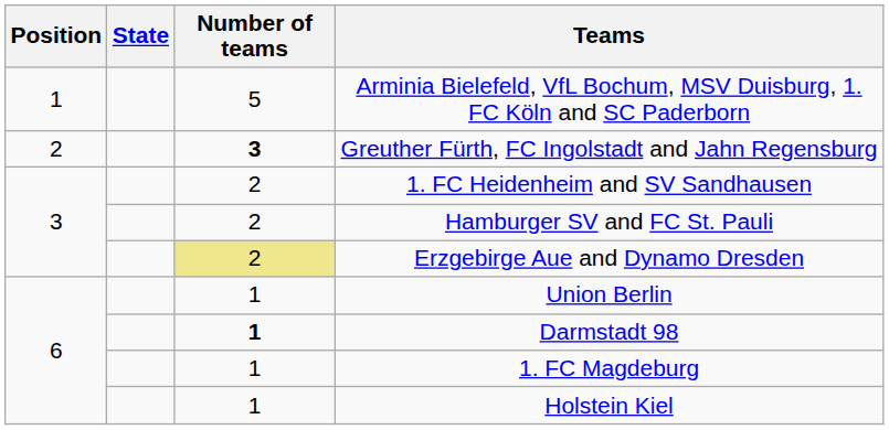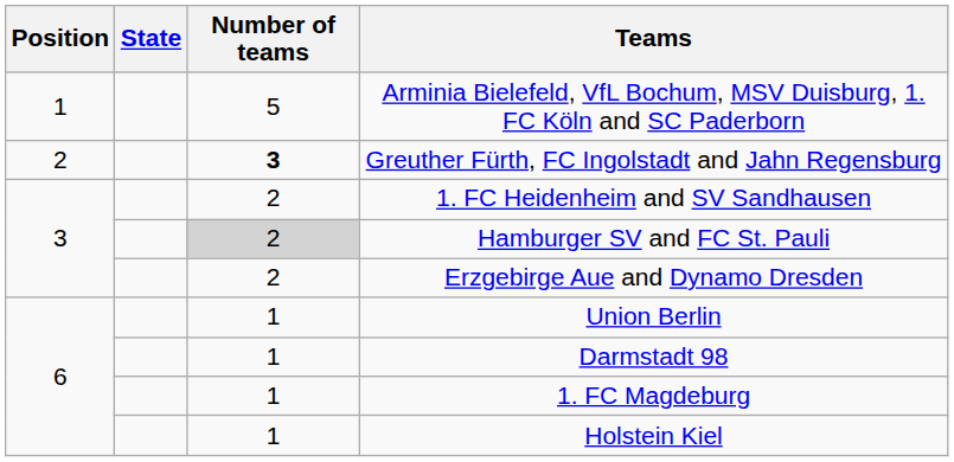Hamburger SV and FC St. Pauli | Number of teams: no background -> lightgrey background
Erzgebirge Aue and Dynamo Dresden | Number of teams: khaki background -> no background
Darmstadt 98 | Number of teams: bold -> normal
